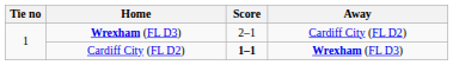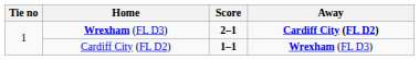row 2 | Score: normal -> bold
row 2 | Away: normal -> bold
